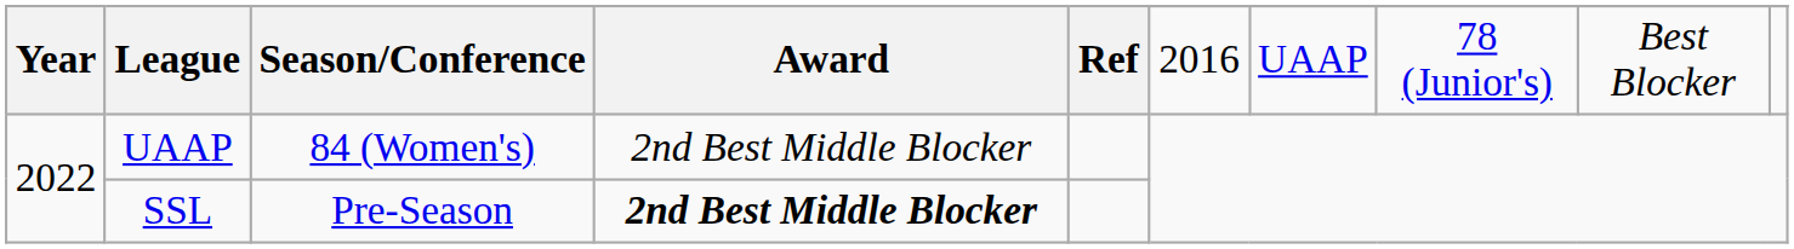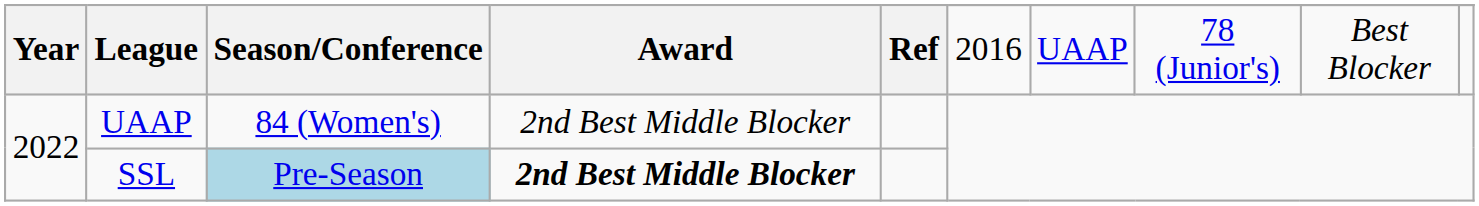SSL | Season/Conference: no background -> lightblue background
